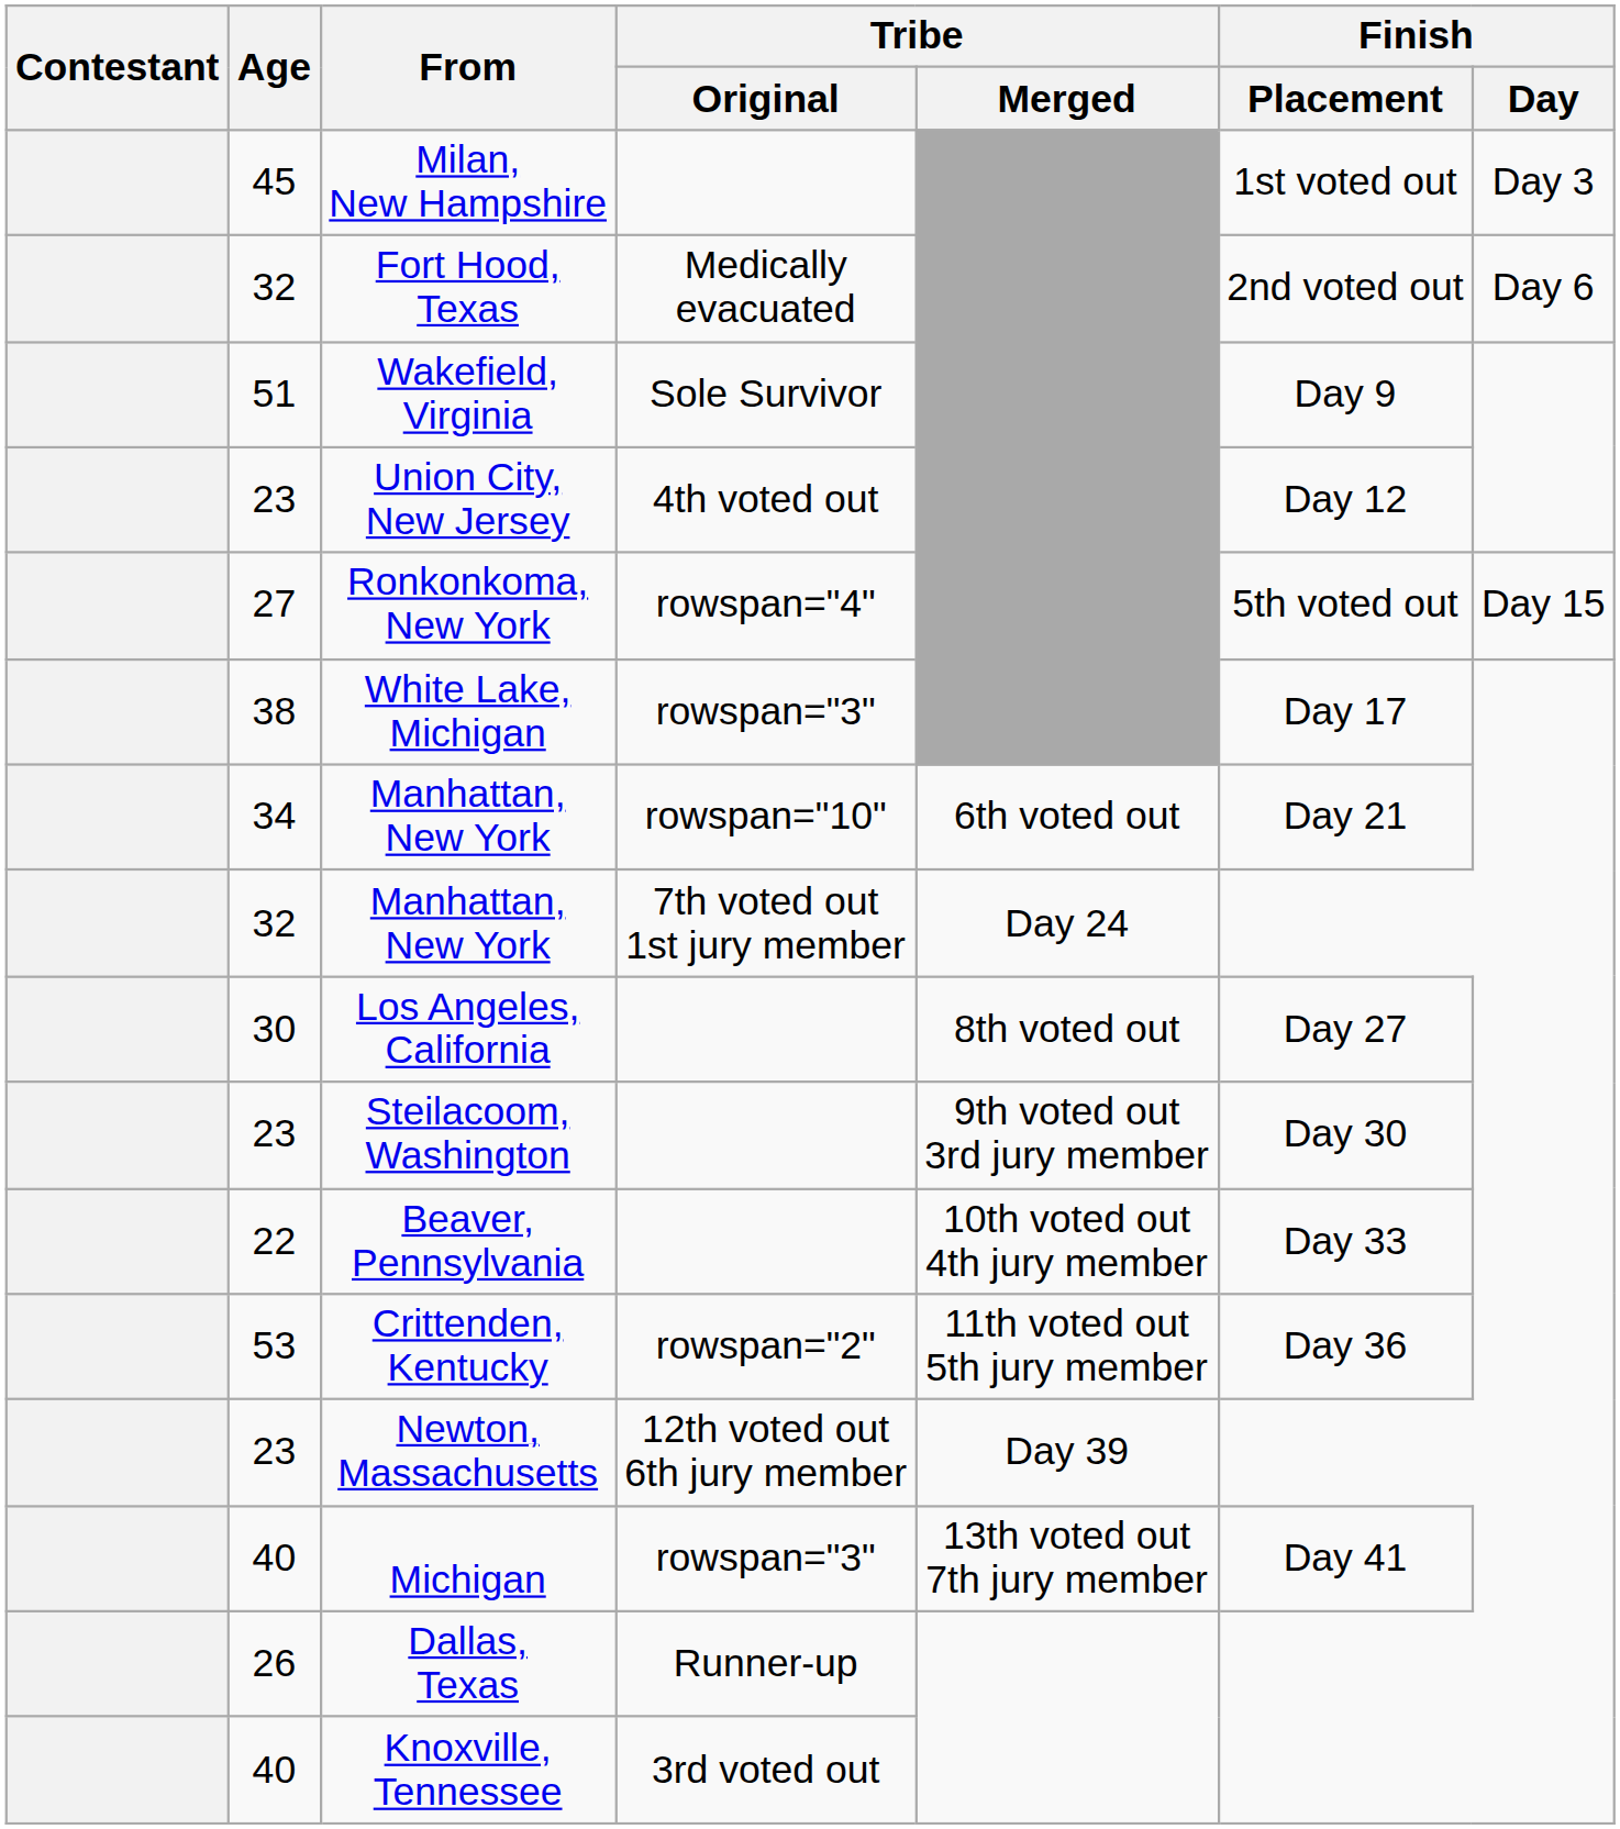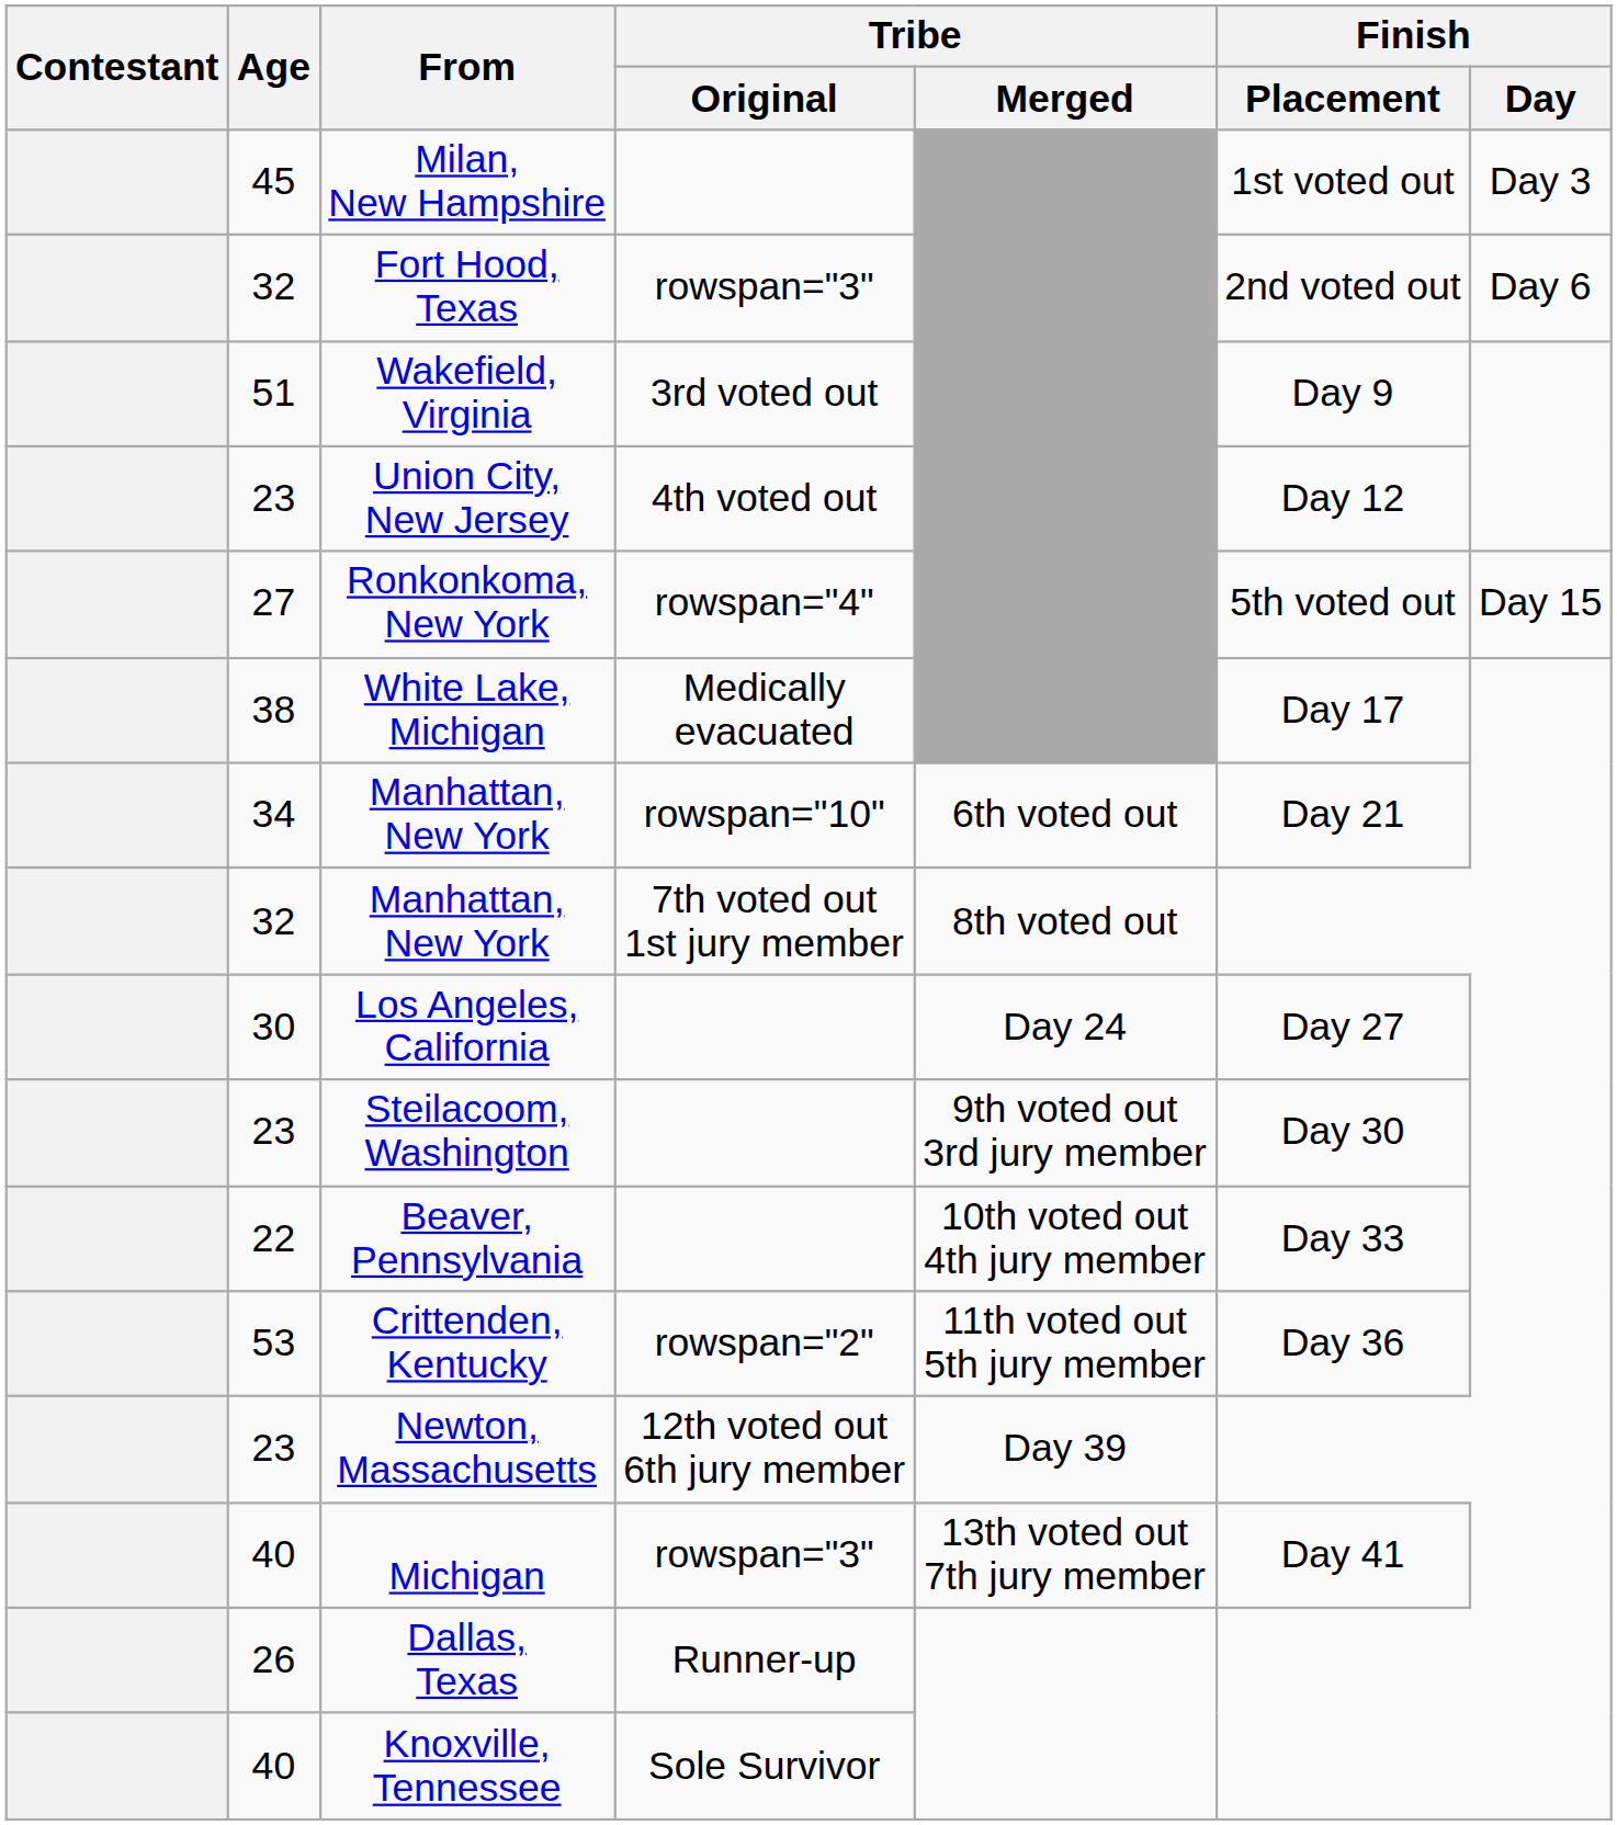Fort Hood, Texas | Tribe / Original: Medically evacuated -> rowspan="3"
Wakefield, Virginia | Tribe / Original: Sole Survivor -> 3rd voted out
White Lake, Michigan | Tribe / Original: rowspan="3" -> Medically evacuated
32 / Manhattan, New York | Tribe / Merged: Day 24 -> 8th voted out
Los Angeles, California | Tribe / Merged: 8th voted out -> Day 24
Knoxville, Tennessee | Tribe / Original: 3rd voted out -> Sole Survivor
